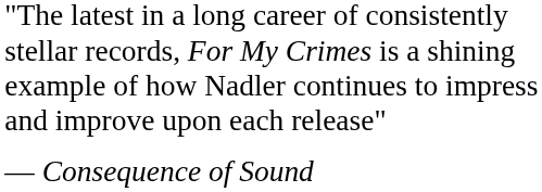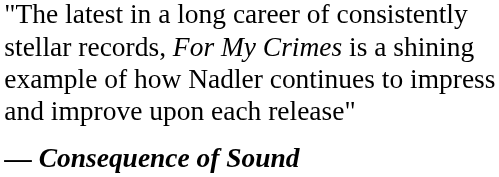row 2 | column 1: normal -> bold
